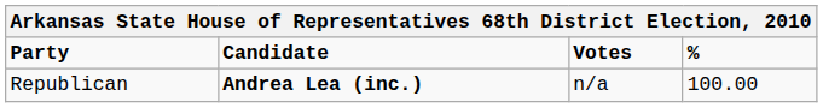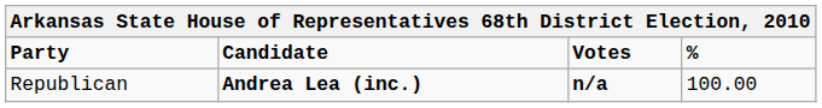Republican | Votes: normal -> bold
